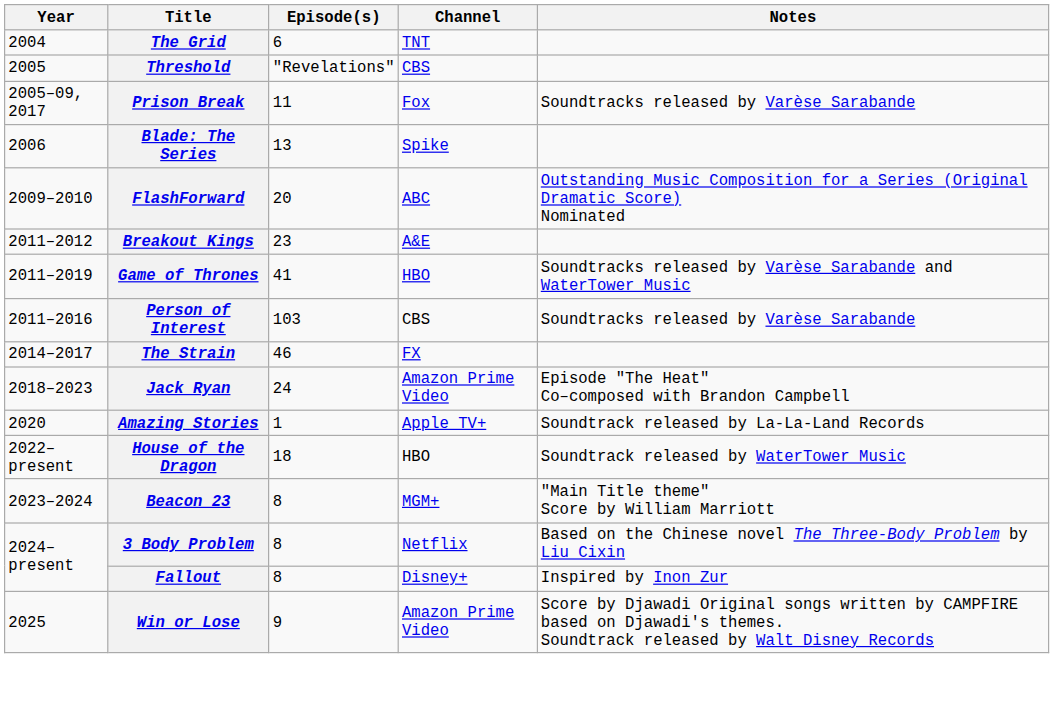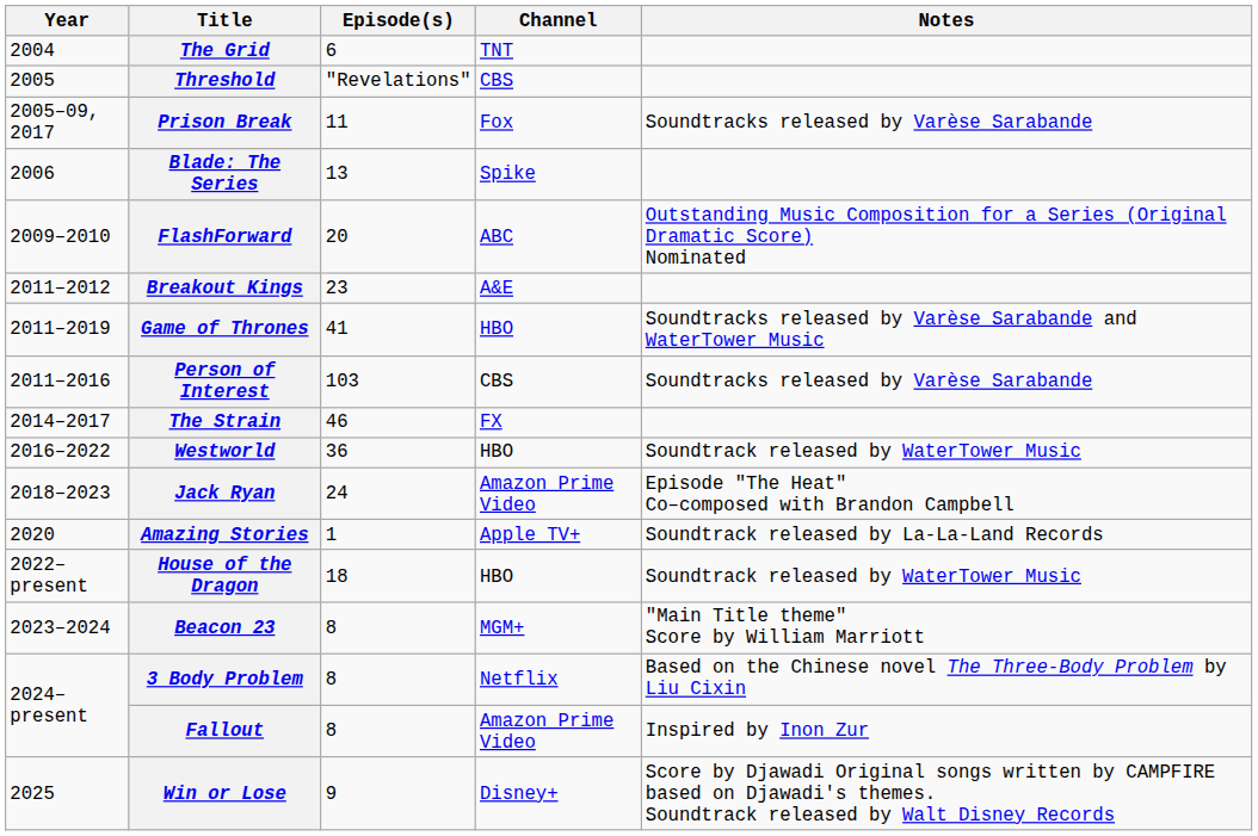+ row: 2016–2022 | Westworld | 36 | HBO | Soundtrack released by WaterTower Music
Fallout | Channel: Disney+ -> Amazon Prime Video
Win or Lose | Channel: Amazon Prime Video -> Disney+
